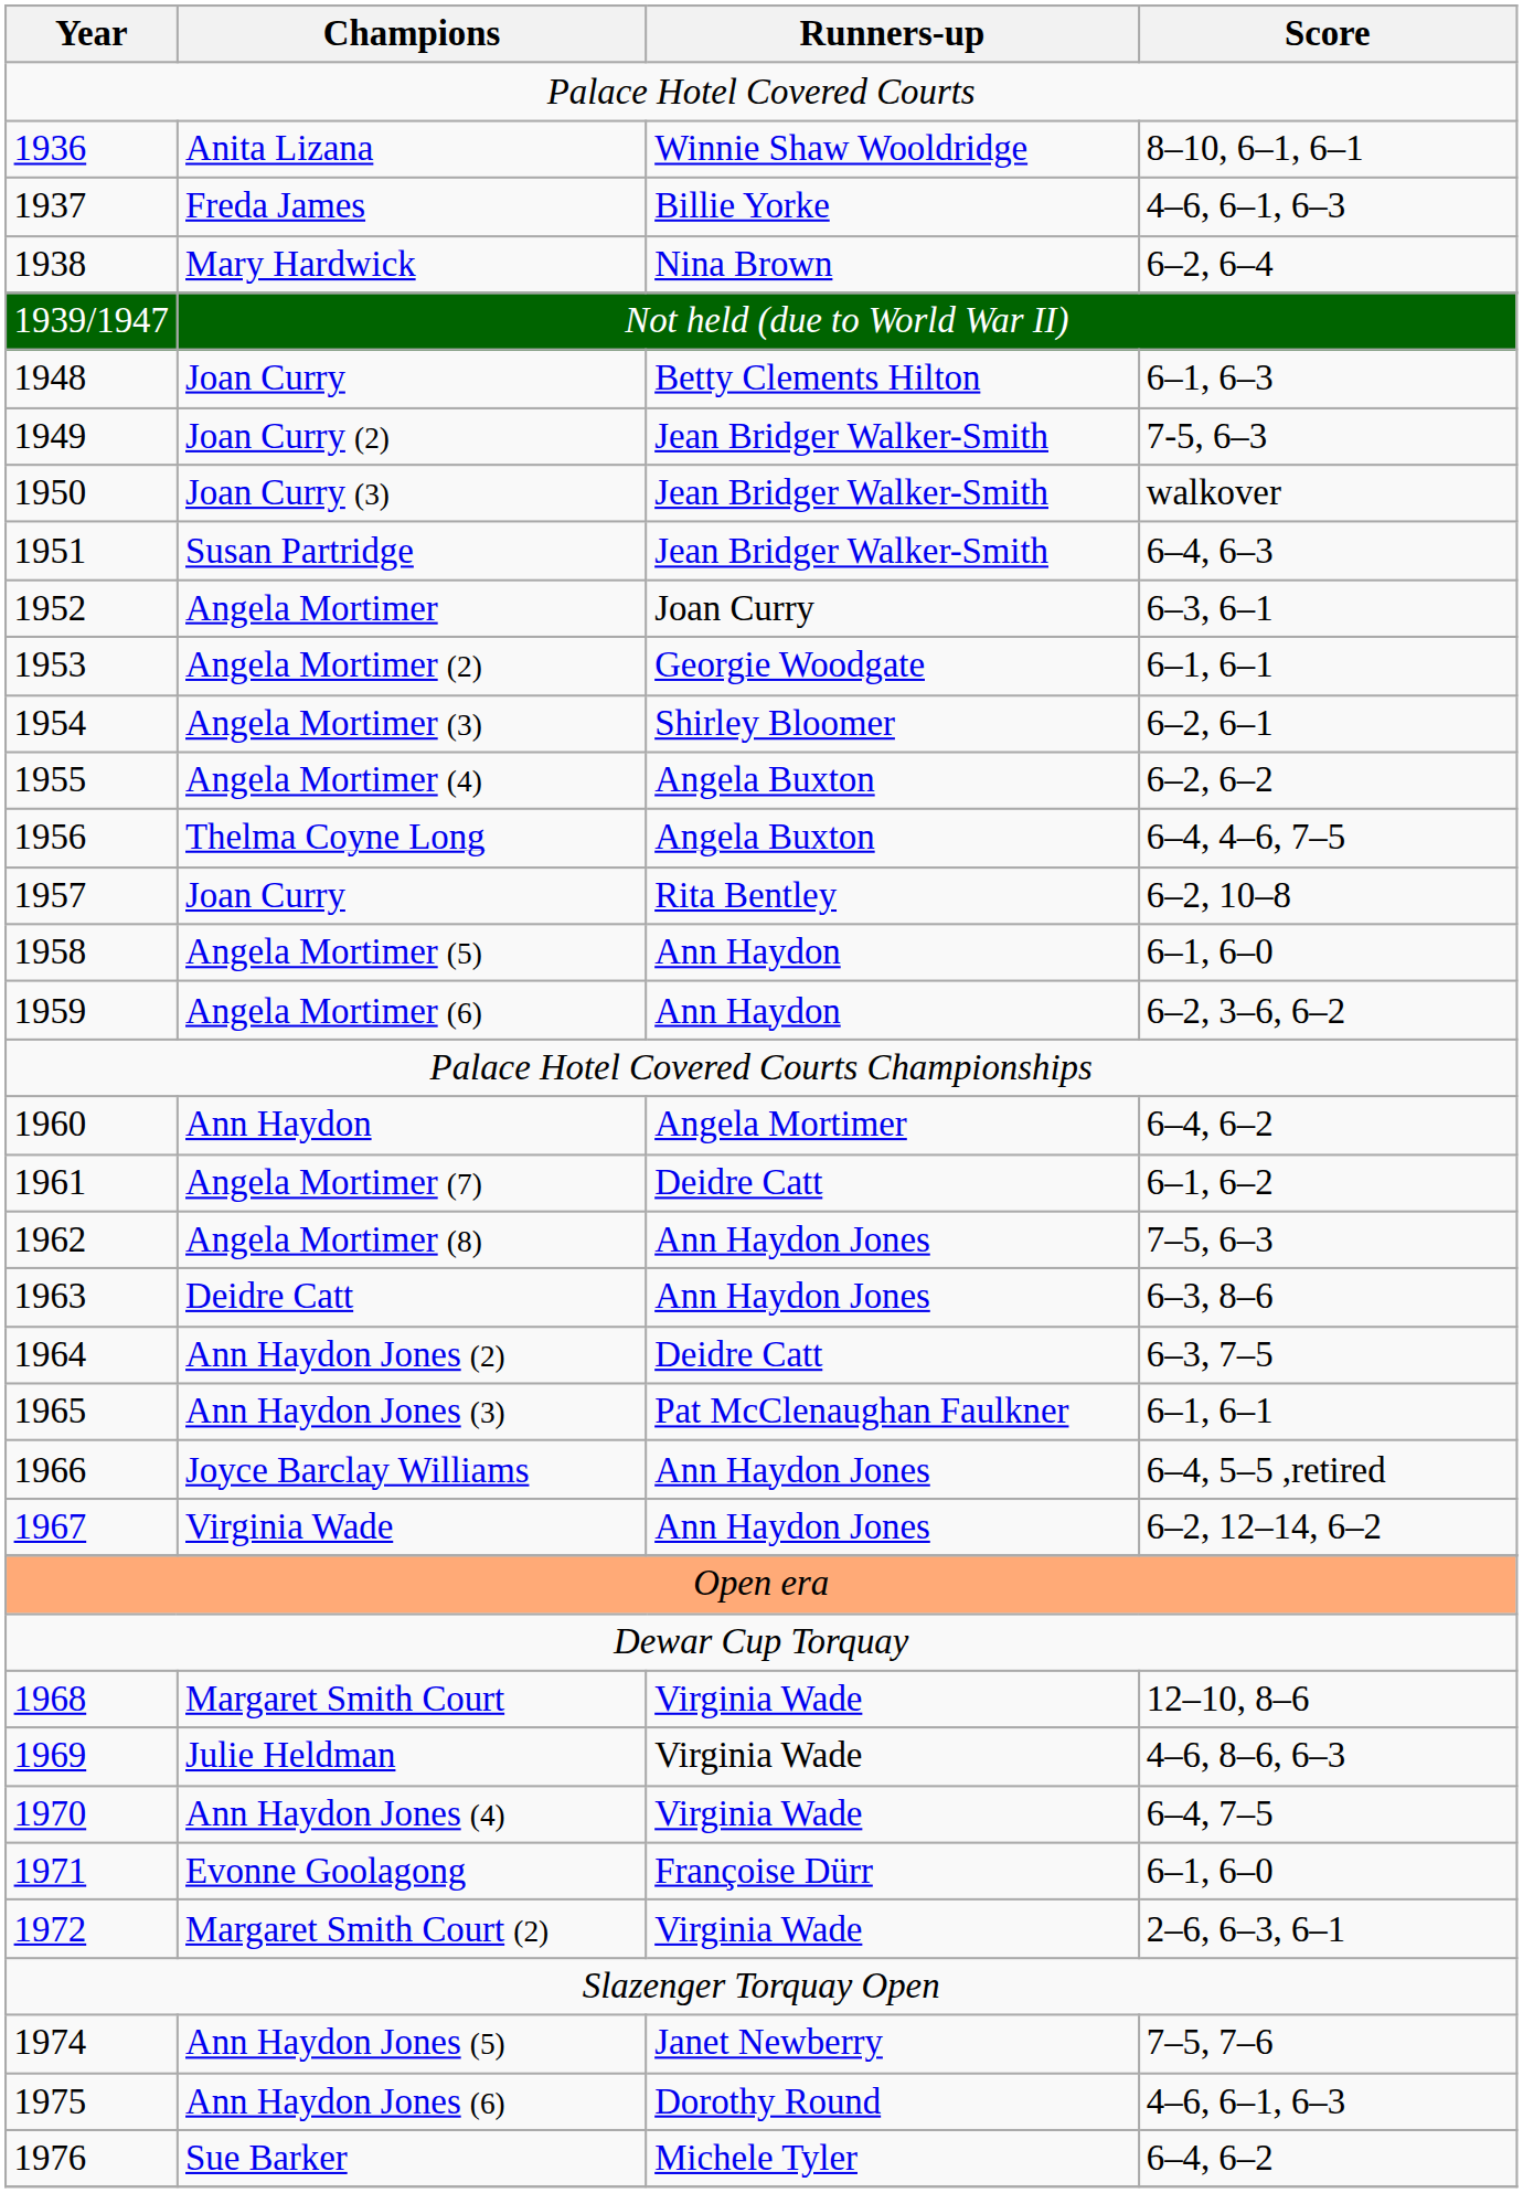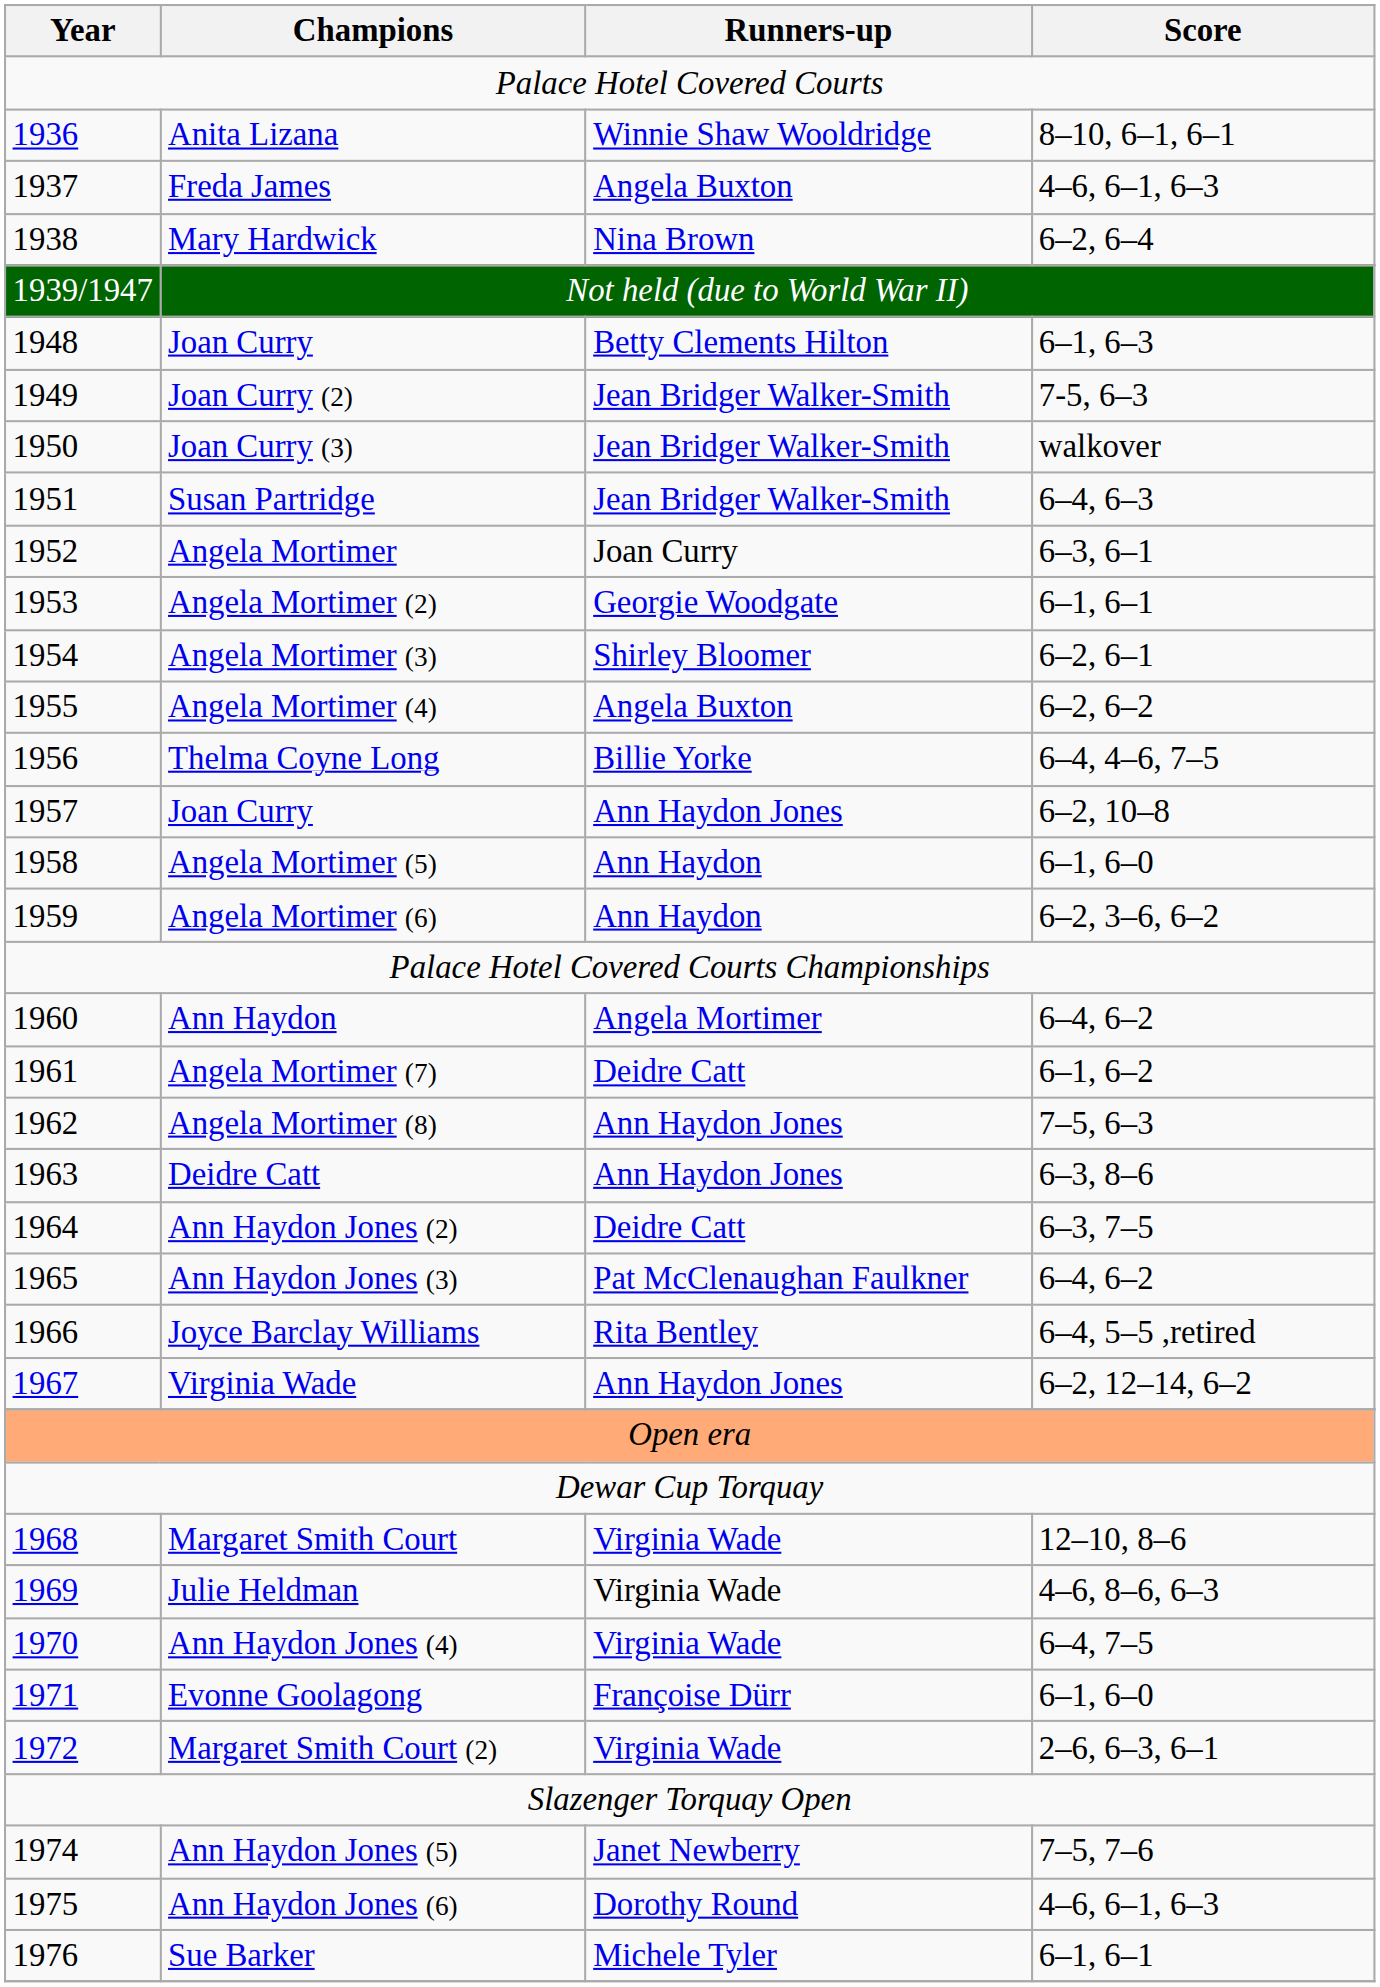Freda James | Runners-up: Billie Yorke -> Angela Buxton
Thelma Coyne Long | Runners-up: Angela Buxton -> Billie Yorke
1957 / Joan Curry | Runners-up: Rita Bentley -> Ann Haydon Jones
Ann Haydon Jones (3) | Score: 6–1, 6–1 -> 6–4, 6–2
Joyce Barclay Williams | Runners-up: Ann Haydon Jones -> Rita Bentley
Sue Barker | Score: 6–4, 6–2 -> 6–1, 6–1
